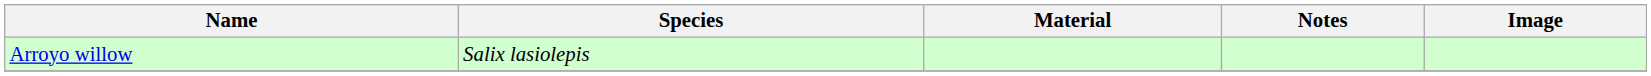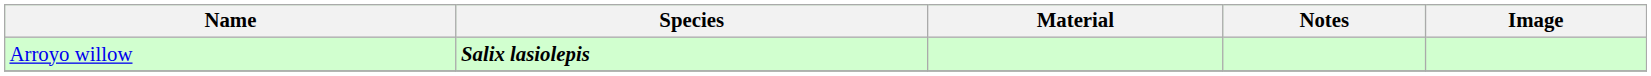Arroyo willow | Species: normal -> bold
